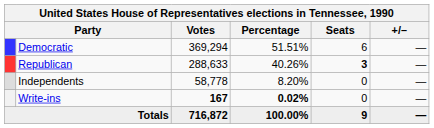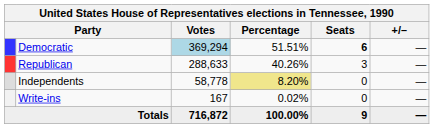Democratic | Votes: no background -> lightblue background
Democratic | Seats: normal -> bold
Republican | Seats: bold -> normal
Independents | Percentage: no background -> khaki background
Write-ins | Votes: bold -> normal
Write-ins | Percentage: bold -> normal
